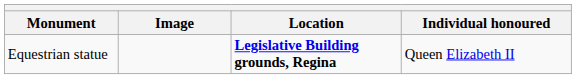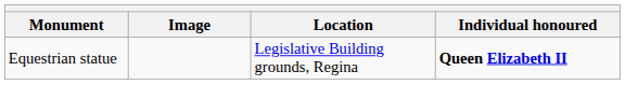Equestrian statue | Location: bold -> normal
Equestrian statue | Individual honoured: normal -> bold
